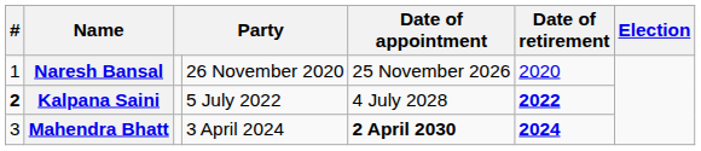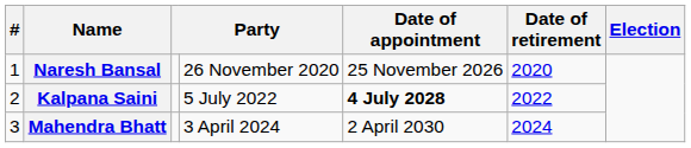Kalpana Saini | #: bold -> normal
Kalpana Saini | Date of appointment: normal -> bold
Kalpana Saini | Date of retirement: bold -> normal
Mahendra Bhatt | Date of appointment: bold -> normal
Mahendra Bhatt | Date of retirement: bold -> normal
